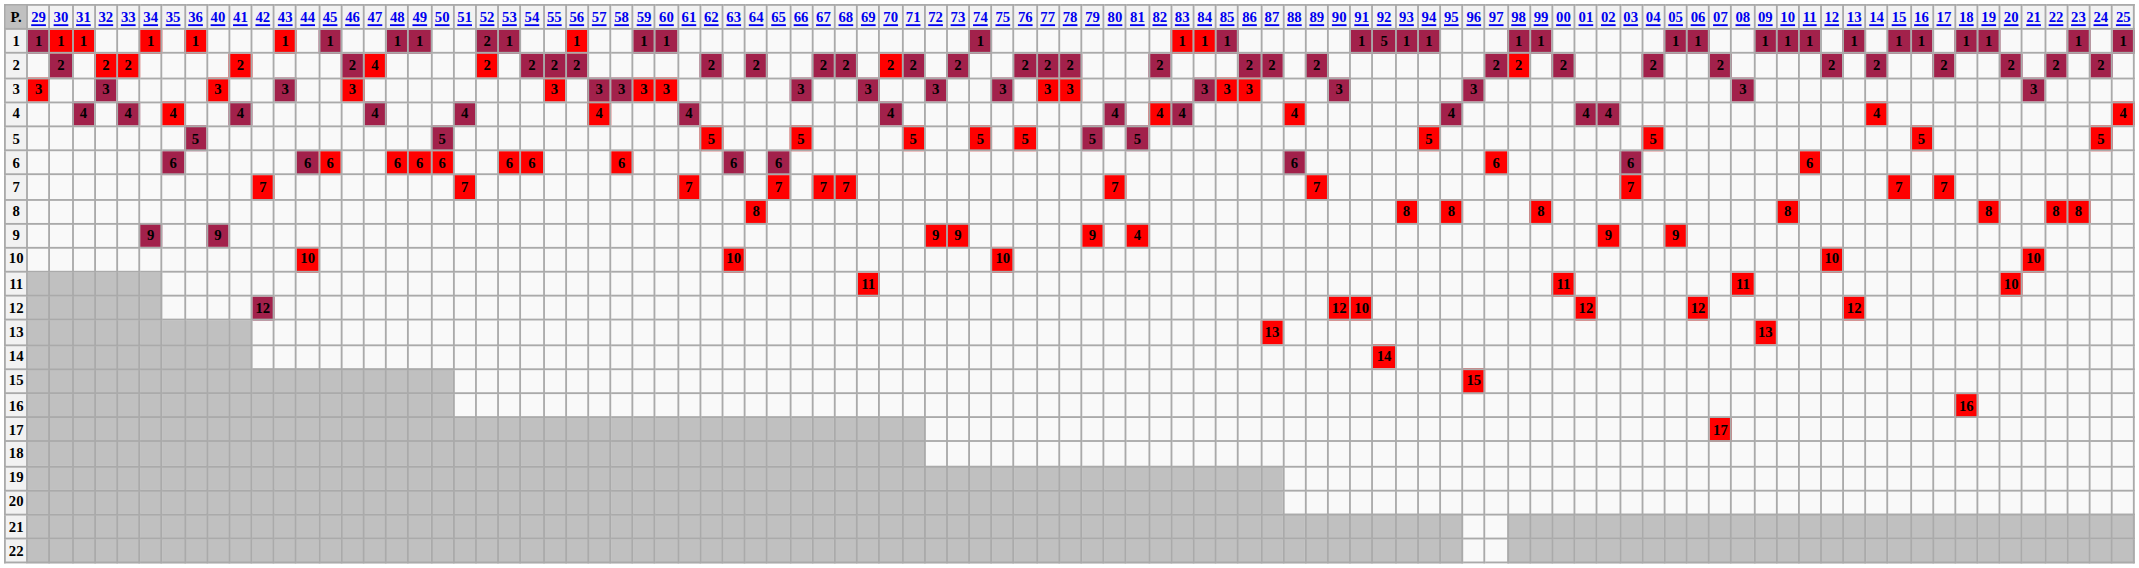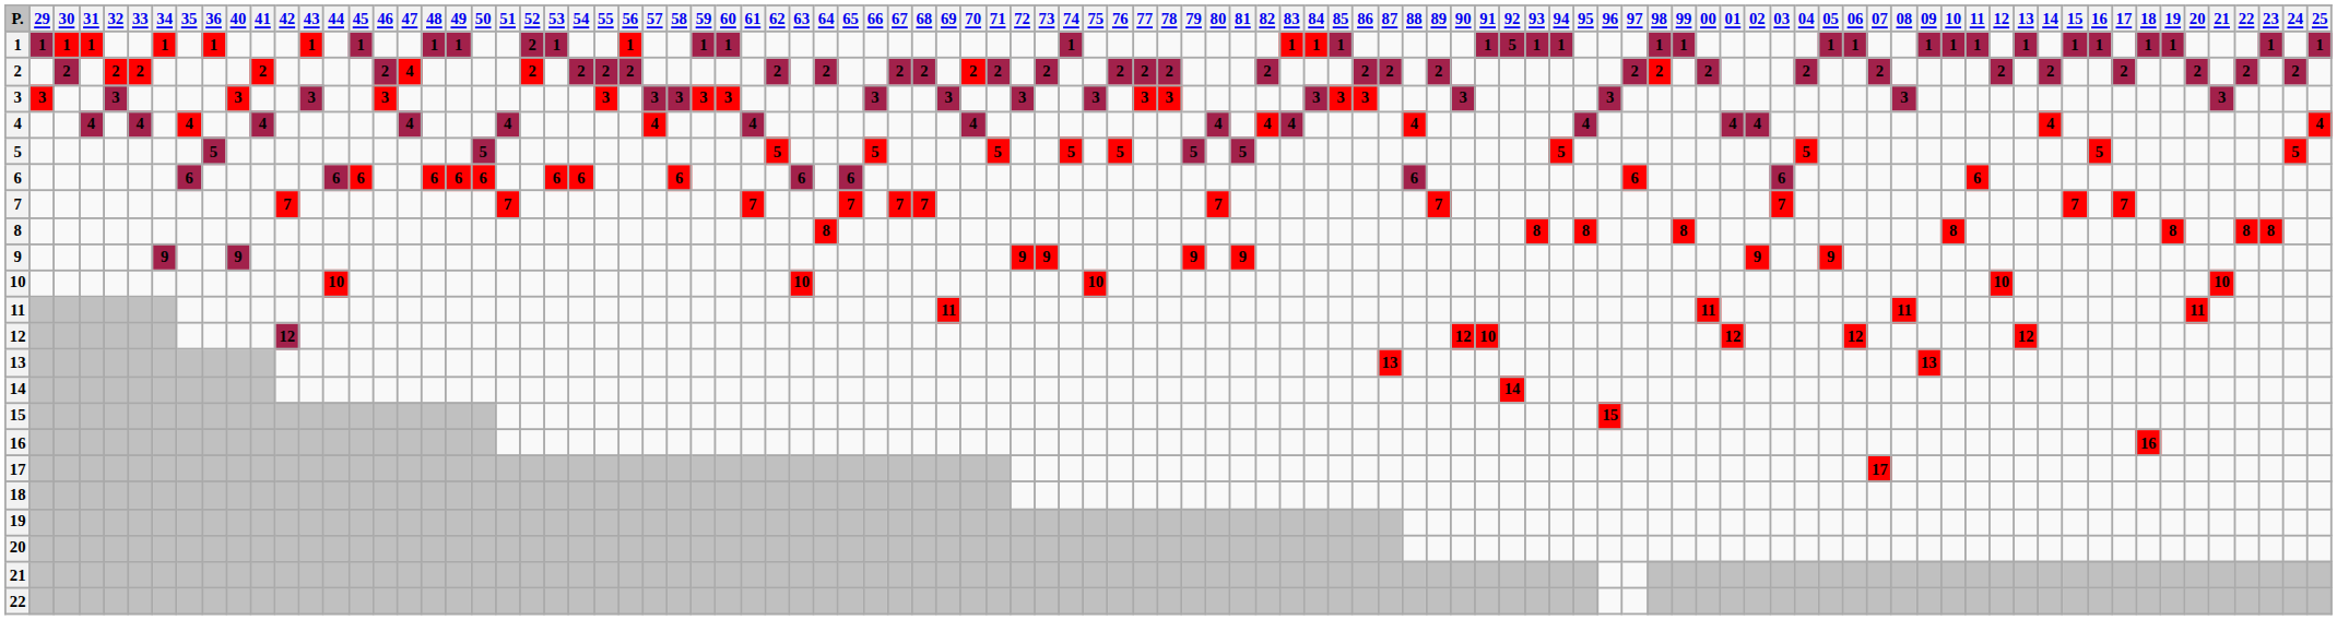row 10 | 81: 4 -> 9
row 12 | 20: 10 -> 11
